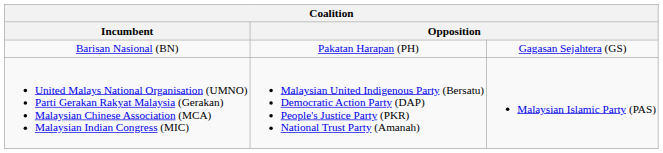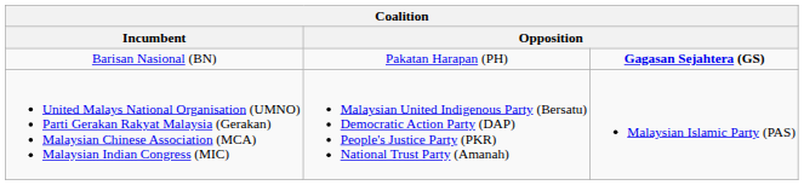Barisan Nasional (BN) | column 3: normal -> bold
